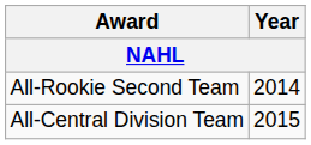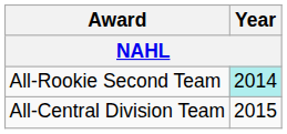row 3 | Year: no background -> paleturquoise background
